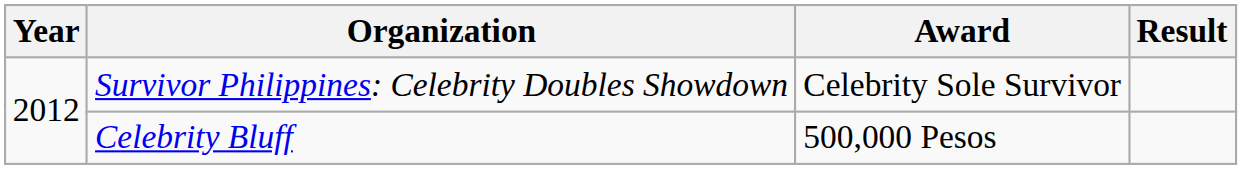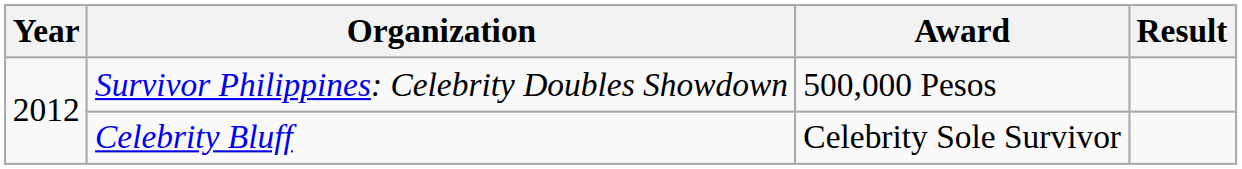Survivor Philippines: Celebrity Doubles Showdown | Award: Celebrity Sole Survivor -> 500,000 Pesos
Celebrity Bluff | Award: 500,000 Pesos -> Celebrity Sole Survivor
